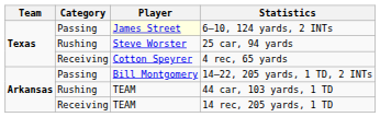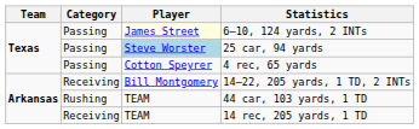25 car, 94 yards | Category: Rushing -> Passing
25 car, 94 yards | Player: no background -> lightblue background
4 rec, 65 yards | Category: Receiving -> Passing
14–22, 205 yards, 1 TD, 2 INTs | Category: Passing -> Receiving
